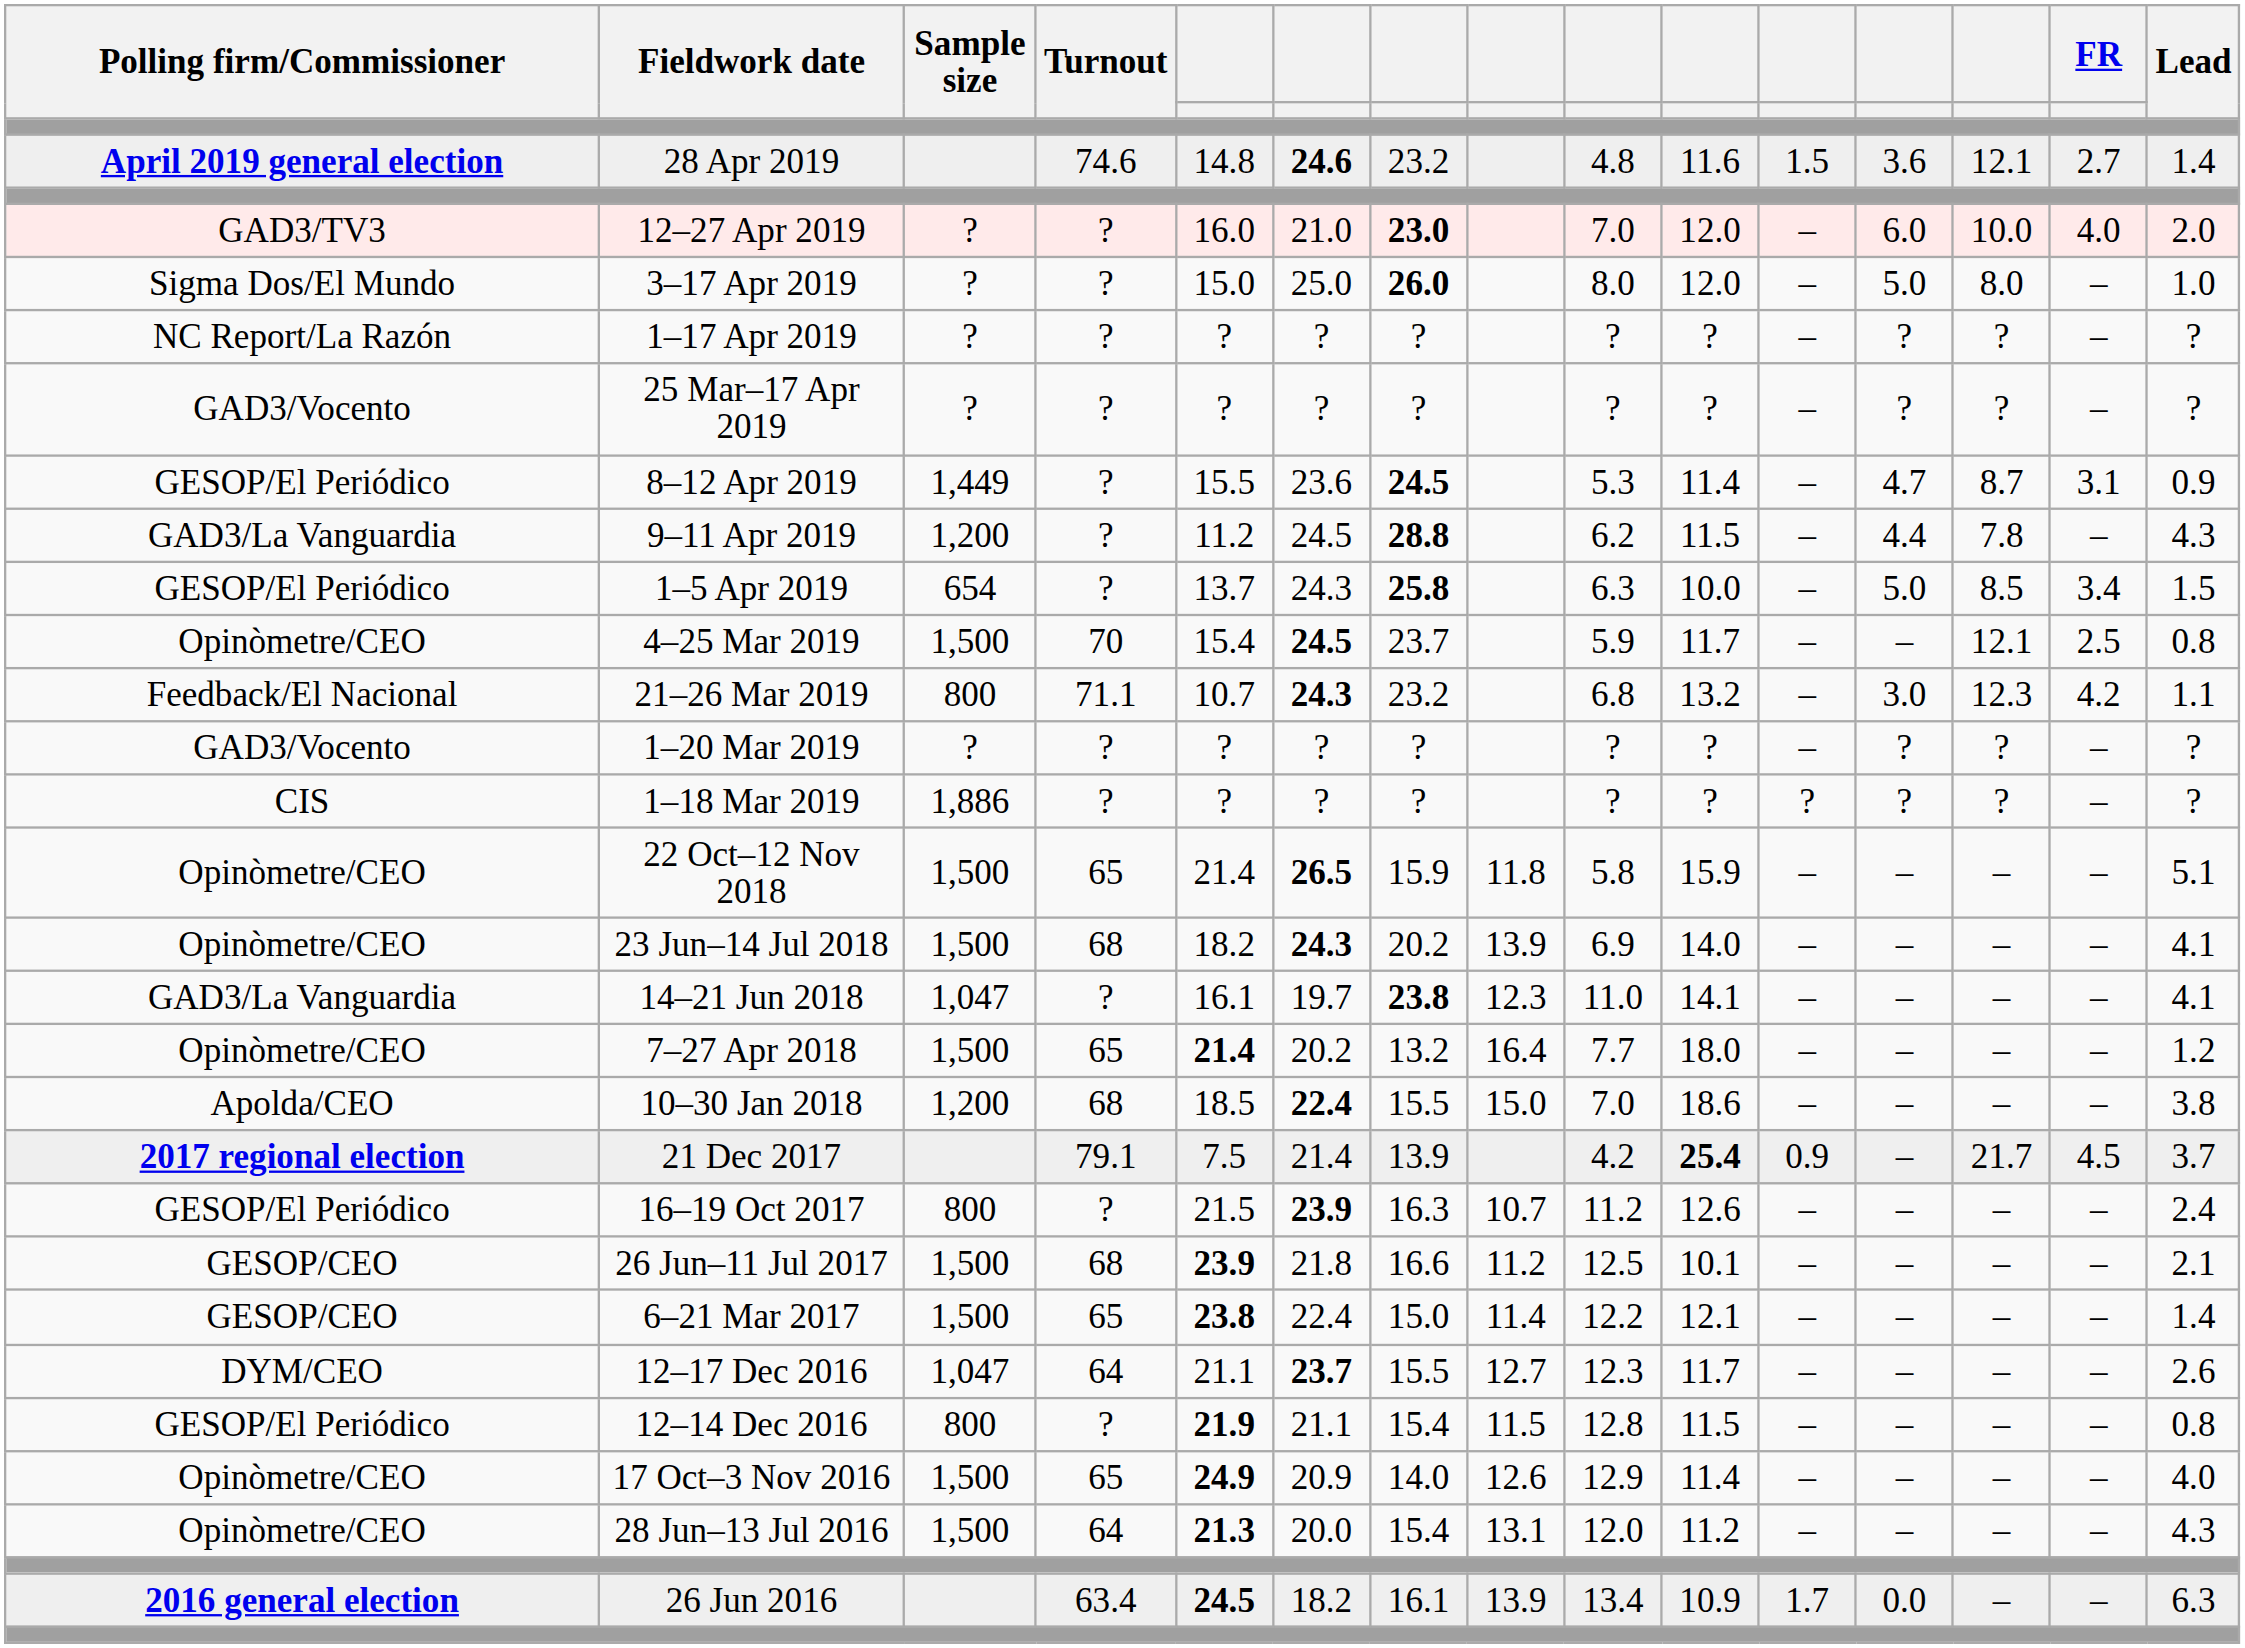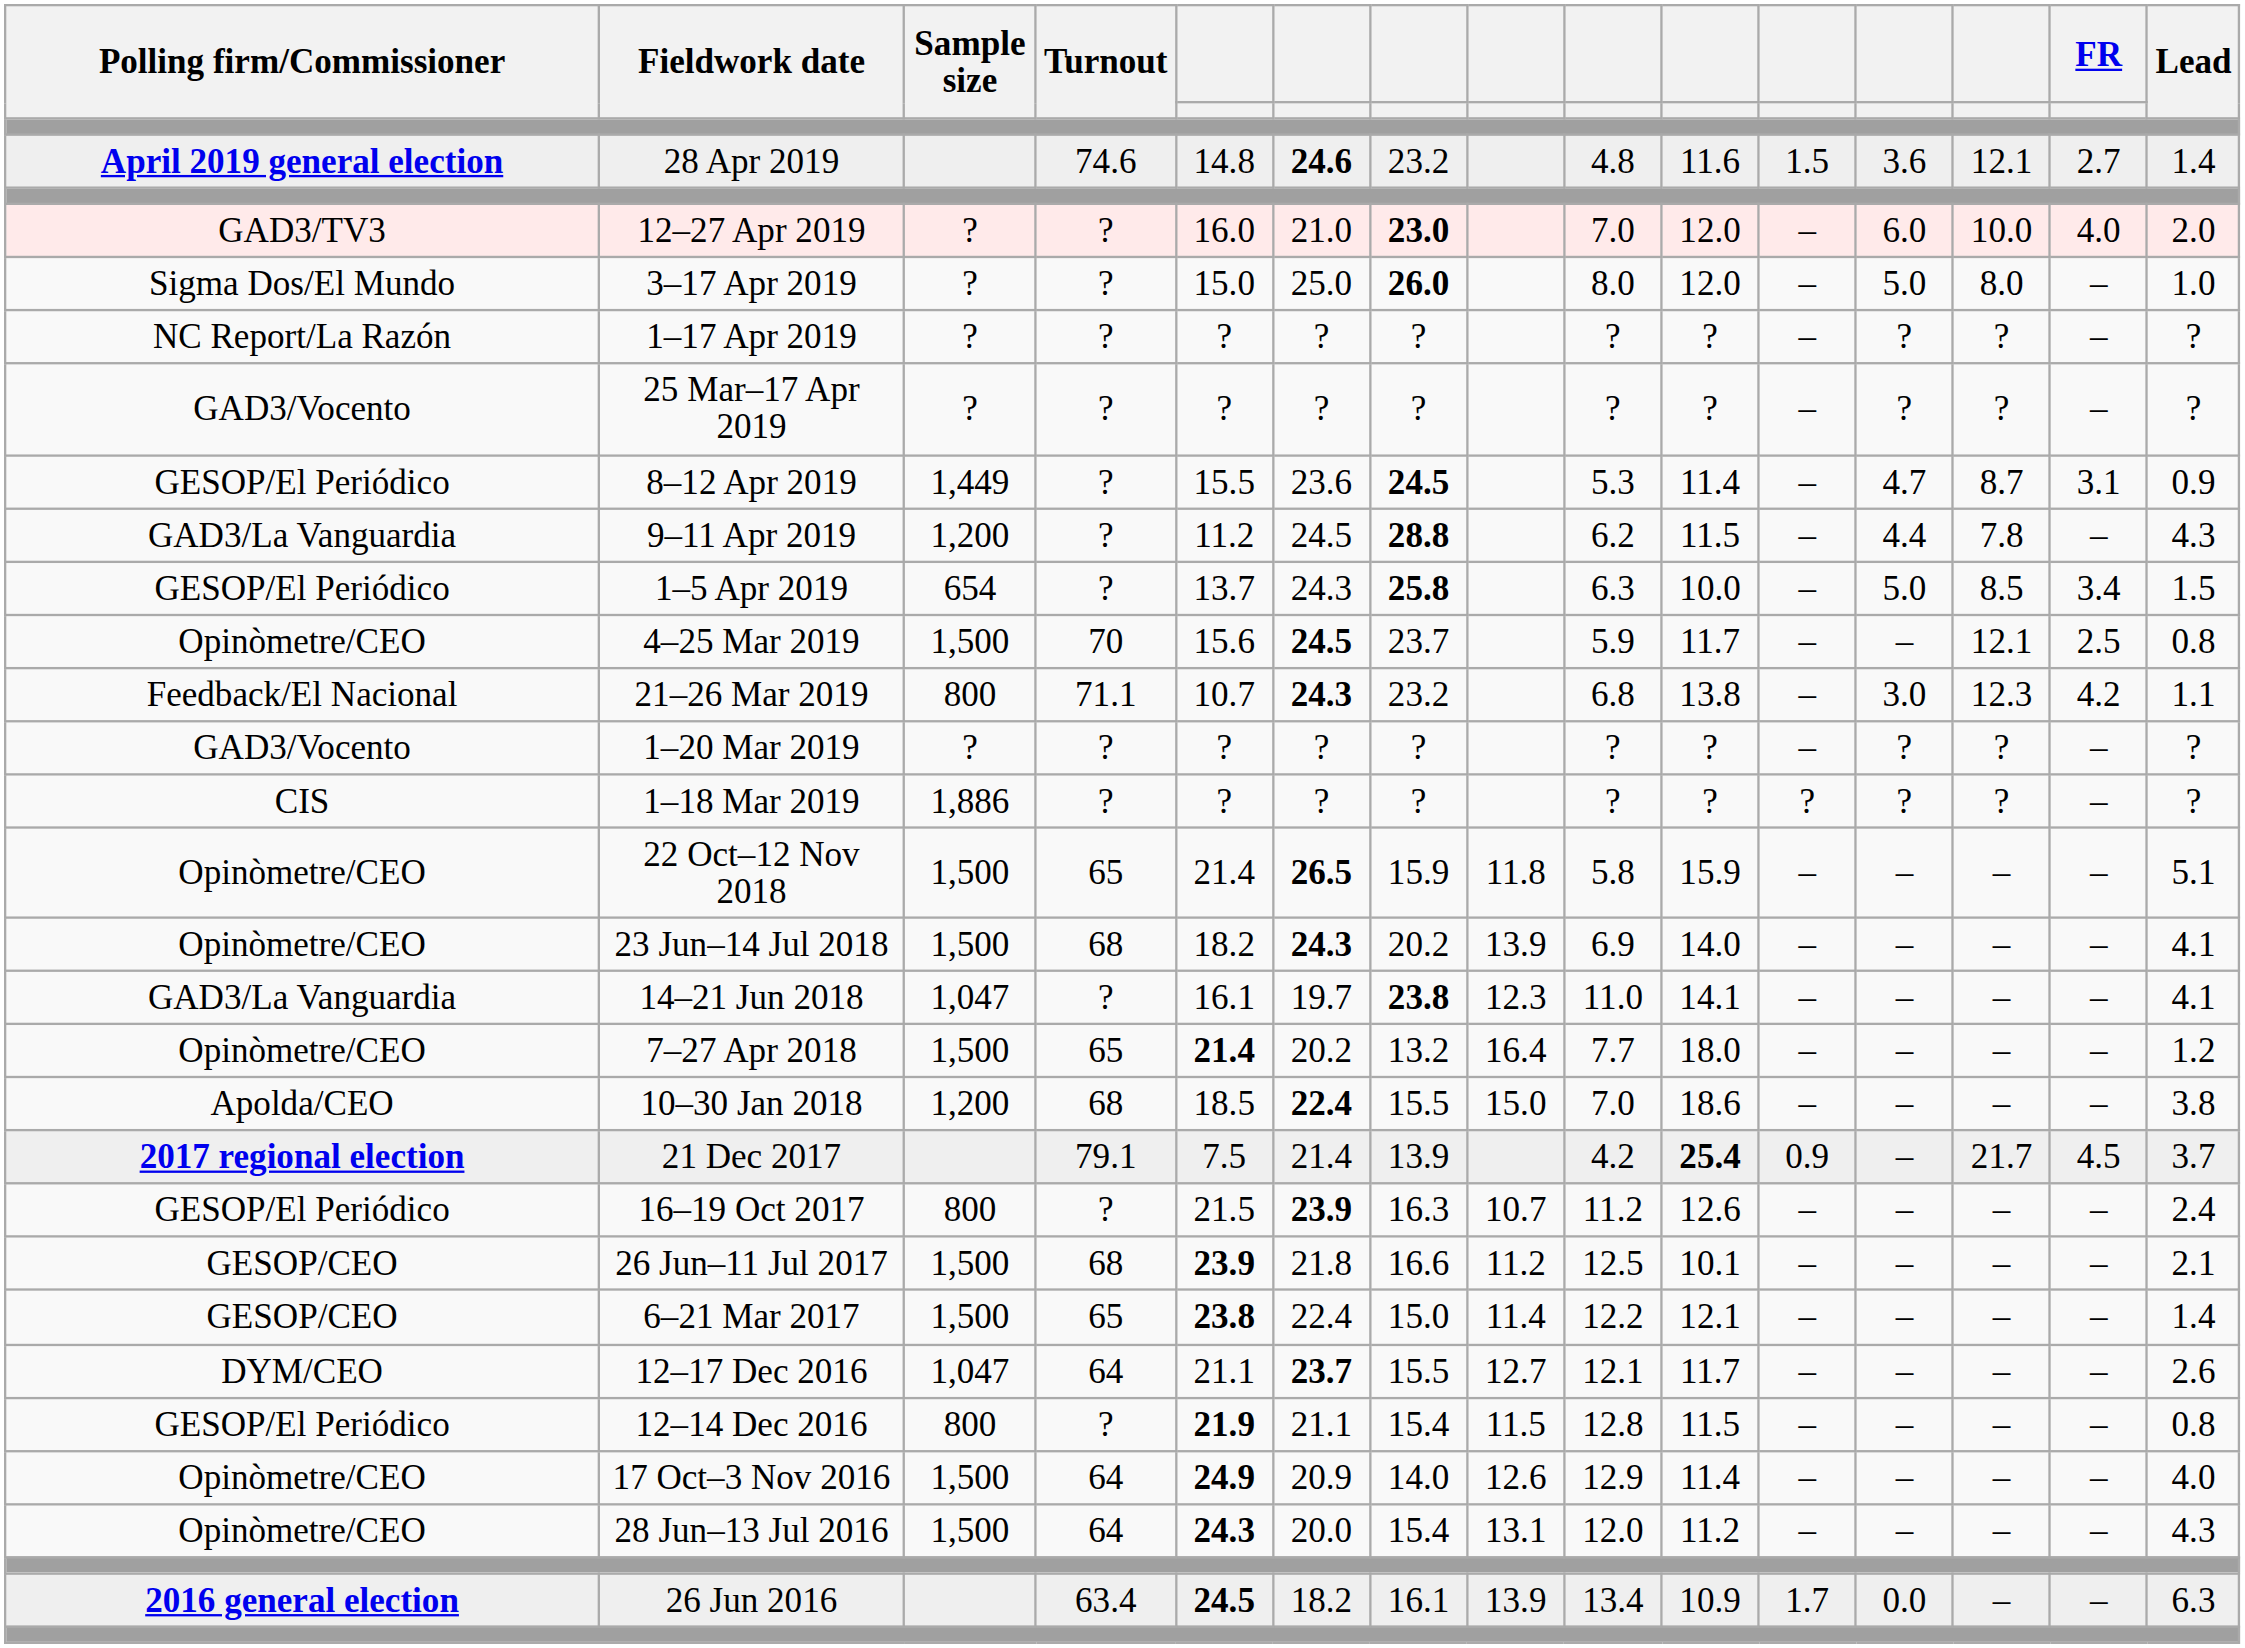4–25 Mar 2019 | column 5: 15.4 -> 15.6
21–26 Mar 2019 | column 10: 13.2 -> 13.8
12–17 Dec 2016 | column 9: 12.3 -> 12.1
17 Oct–3 Nov 2016 | Turnout: 65 -> 64
28 Jun–13 Jul 2016 | column 5: 21.3 -> 24.3
